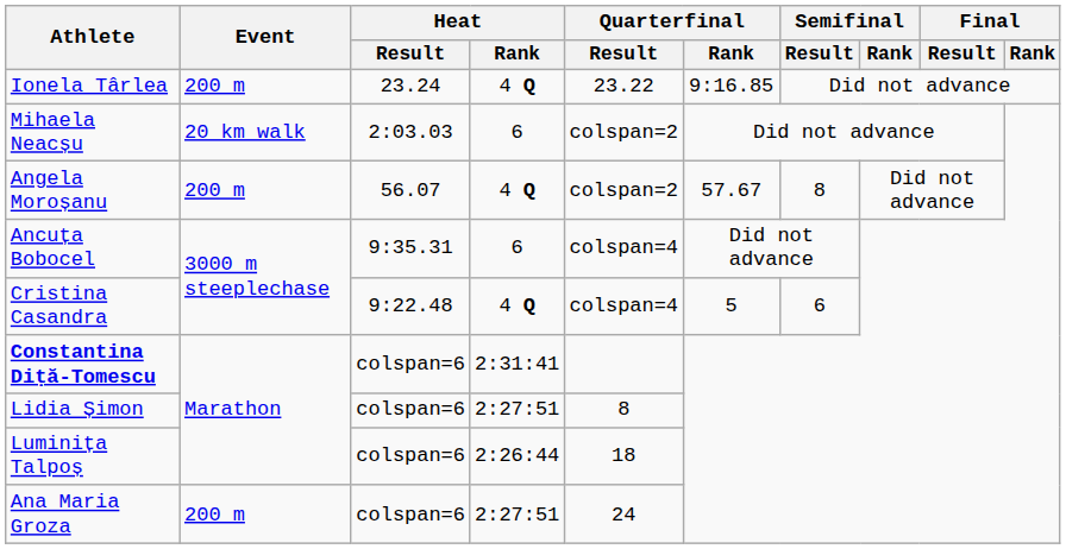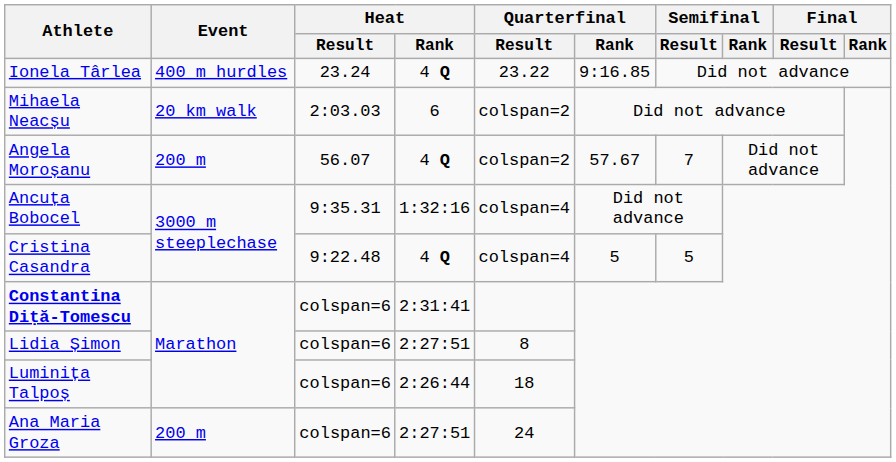Ionela Târlea | Event: 200 m -> 400 m hurdles
Angela Moroșanu | Semifinal / Result: 8 -> 7
Ancuța Bobocel | Heat / Rank: 6 -> 1:32:16
Cristina Casandra | Semifinal / Result: 6 -> 5
